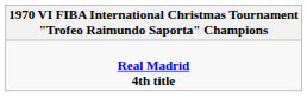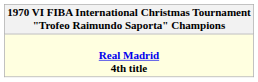row 2 | column 1: no background -> lightyellow background
